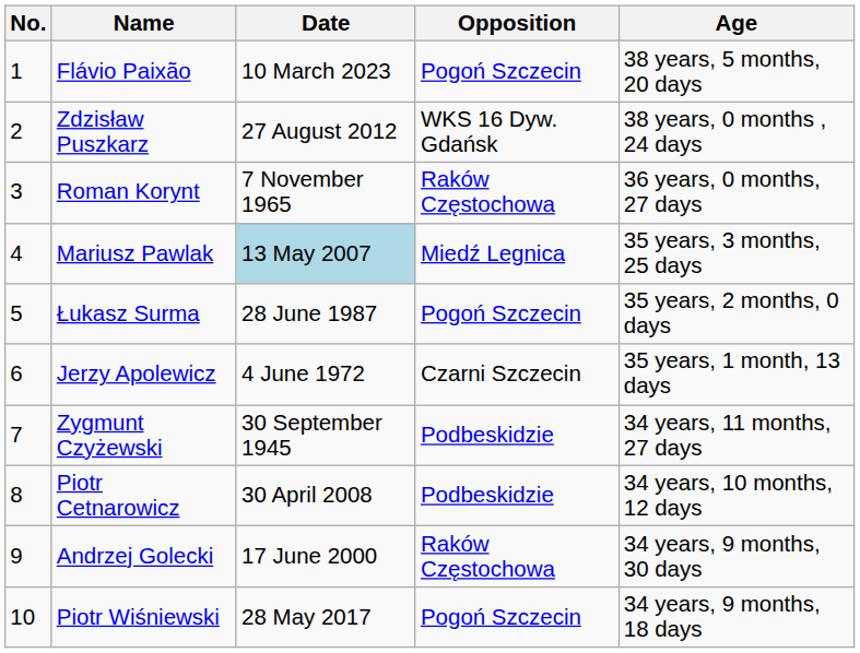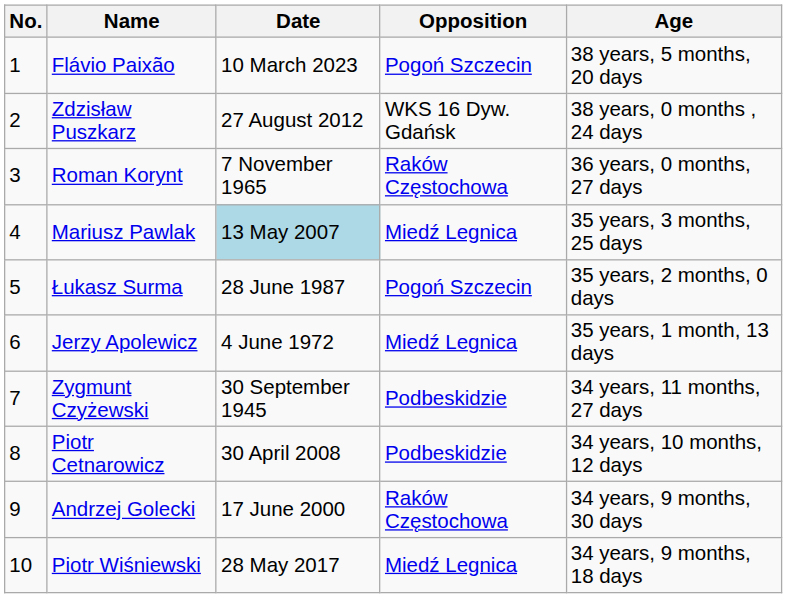Jerzy Apolewicz | Opposition: Czarni Szczecin -> Miedź Legnica
Piotr Wiśniewski | Opposition: Pogoń Szczecin -> Miedź Legnica
